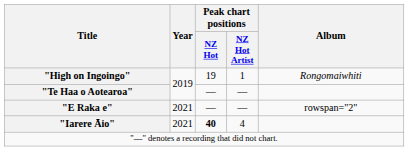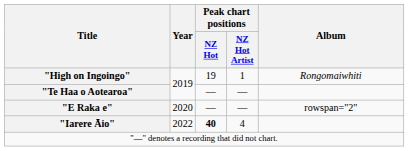"E Raka e" | Year: 2021 -> 2020
"Iarere Āio" | Year: 2021 -> 2022
